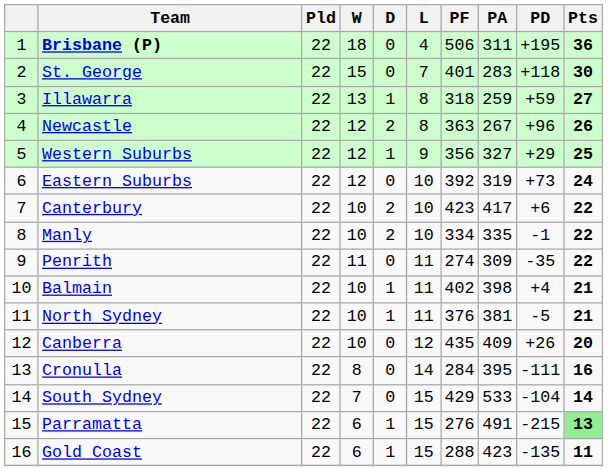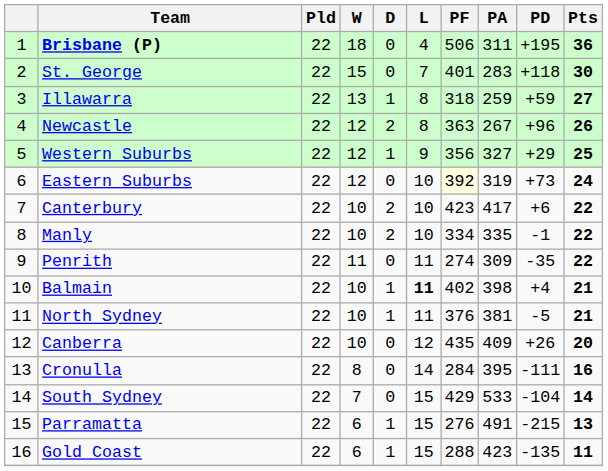Eastern Suburbs | PF: no background -> lightyellow background
Balmain | L: normal -> bold
Parramatta | Pts: lightgreen background -> no background
